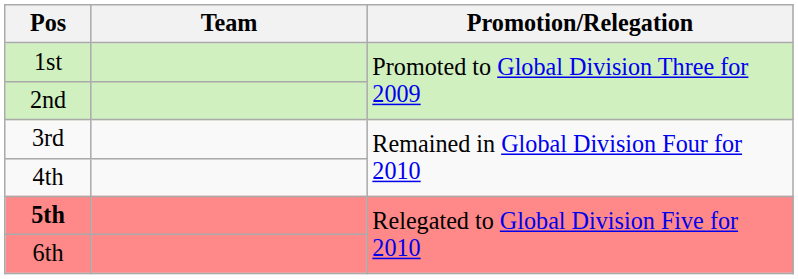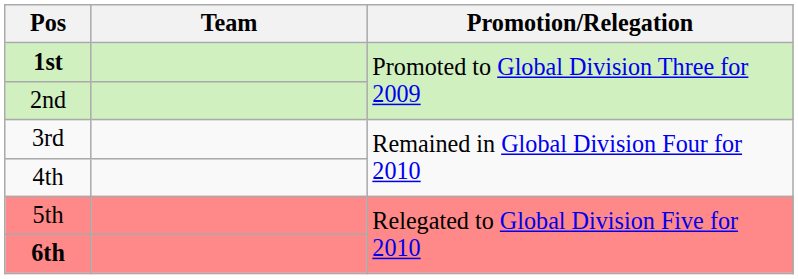1st | Pos: normal -> bold
5th | Pos: bold -> normal
6th | Pos: normal -> bold
